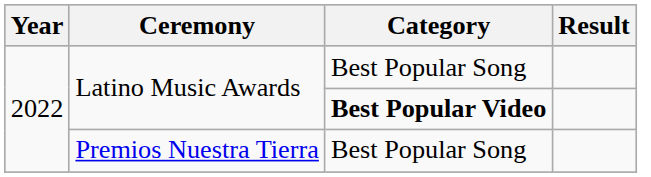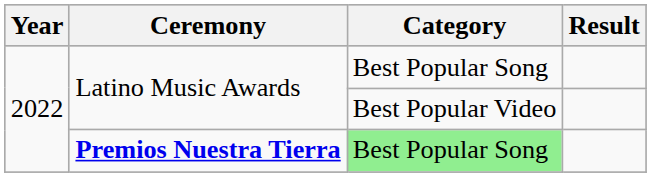Latino Music Awards / Best Popular Video | Category: bold -> normal
Premios Nuestra Tierra | Ceremony: normal -> bold
Premios Nuestra Tierra | Category: no background -> lightgreen background
